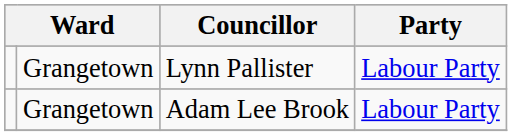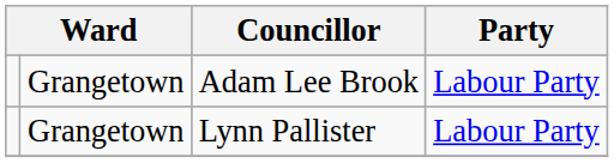rows swapped: Adam Lee Brook <-> Lynn Pallister
